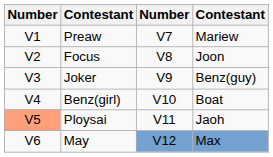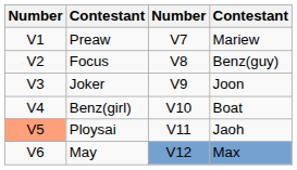Focus | column 4: Joon -> Benz(guy)
Joker | column 4: Benz(guy) -> Joon
